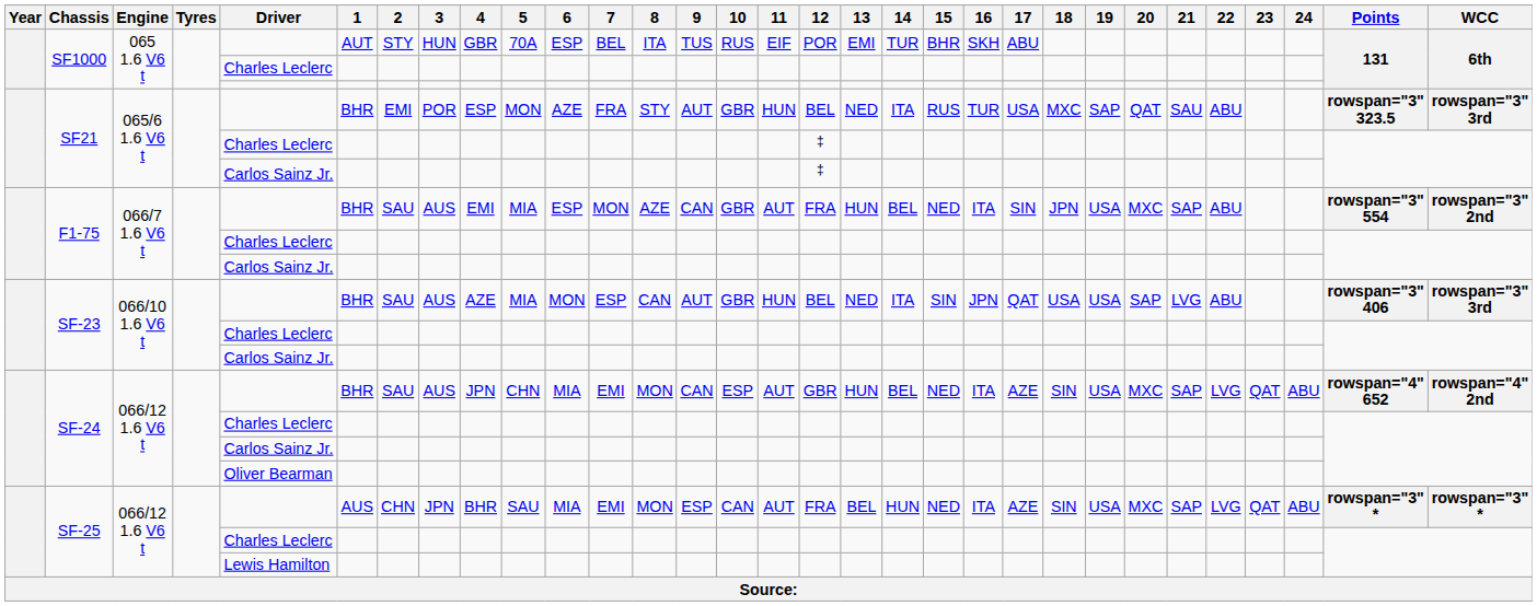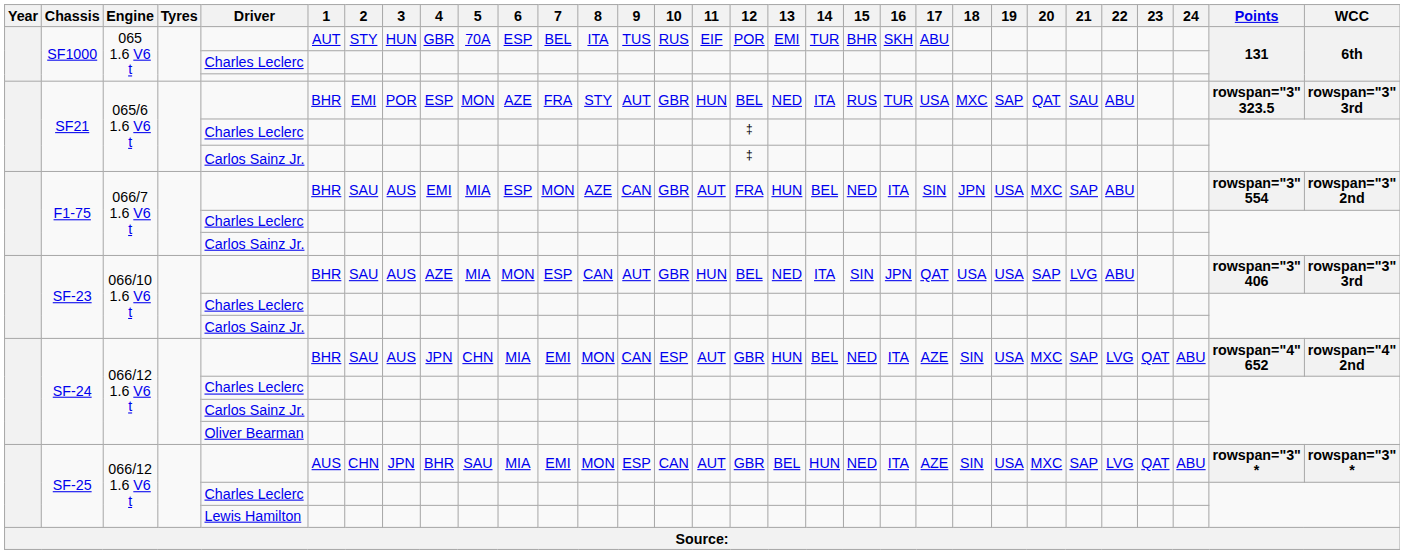row 18 | 12: FRA -> GBR
